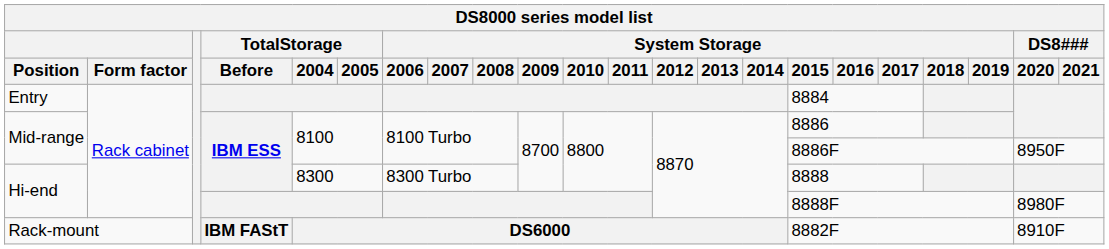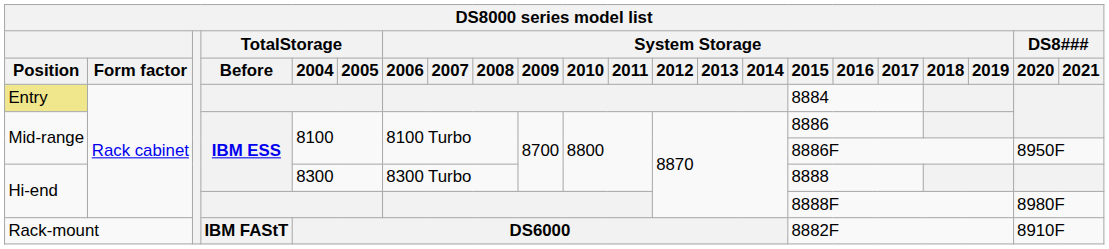Entry | Position: no background -> khaki background
